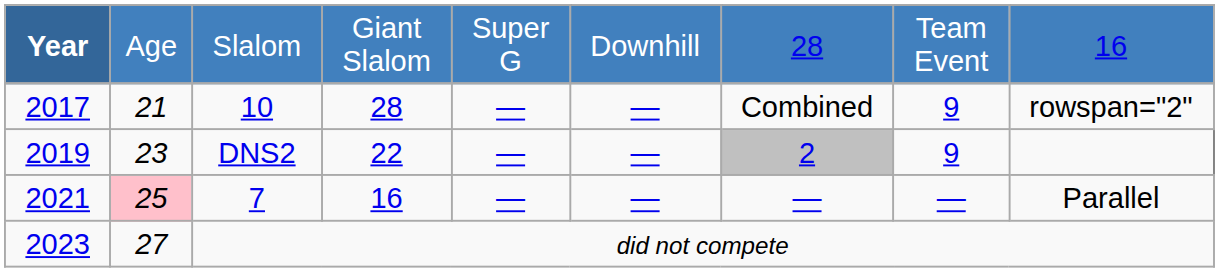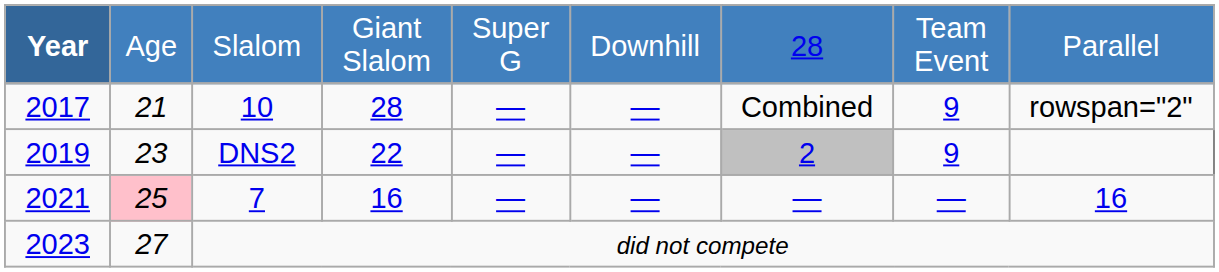Slalom | column 9: 16 -> Parallel
7 | column 9: Parallel -> 16
